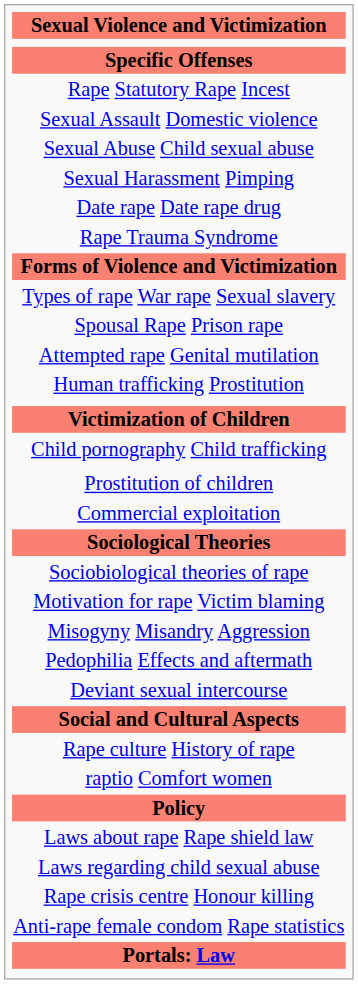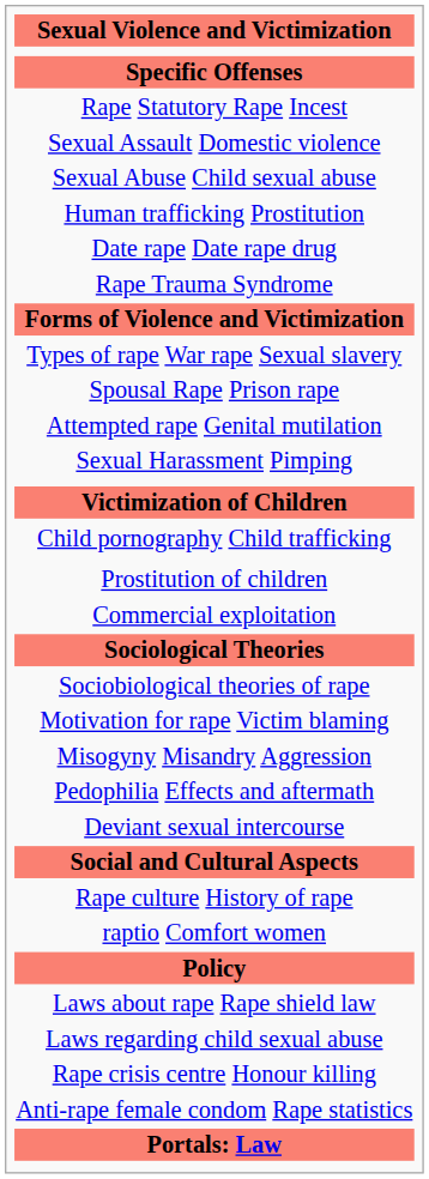row 6 | column 1: Sexual Harassment Pimping -> Human trafficking Prostitution
row 13 | column 1: Human trafficking Prostitution -> Sexual Harassment Pimping
